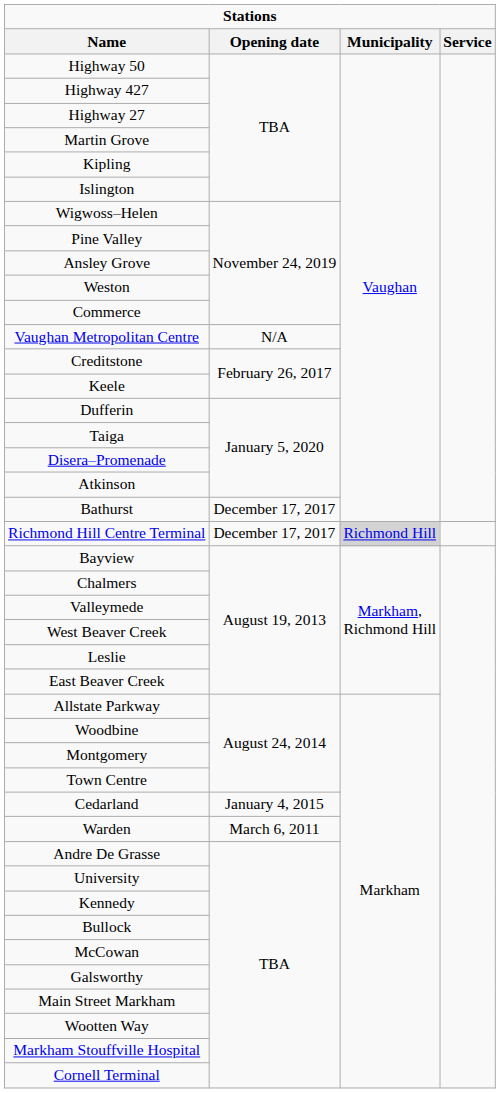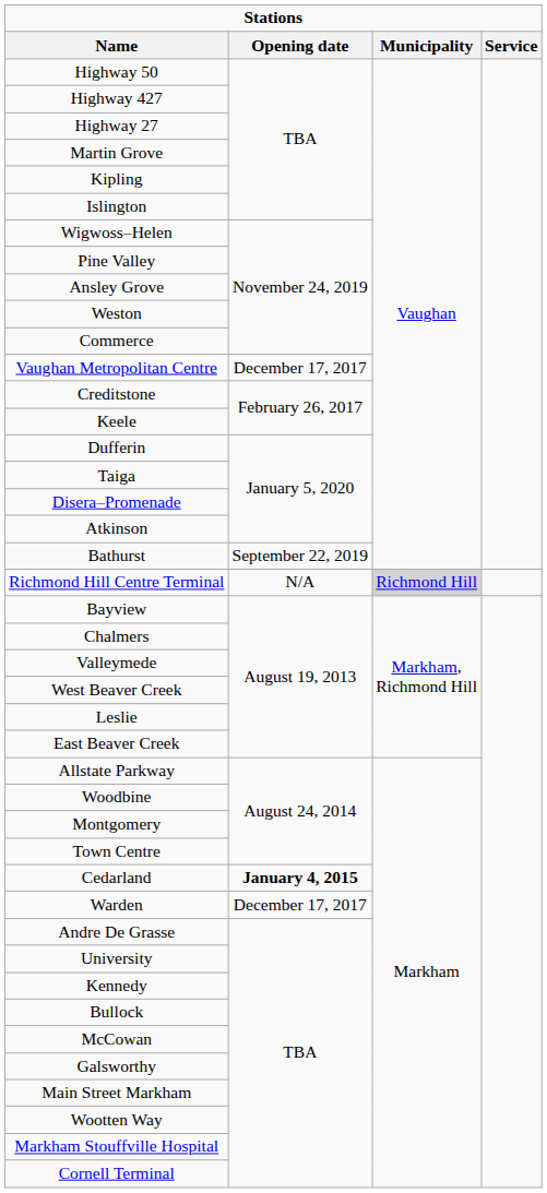Vaughan Metropolitan Centre | Opening date: N/A -> December 17, 2017
Bathurst | Opening date: December 17, 2017 -> September 22, 2019
Richmond Hill Centre Terminal | Opening date: December 17, 2017 -> N/A
Cedarland | Opening date: normal -> bold
Warden | Opening date: March 6, 2011 -> December 17, 2017
